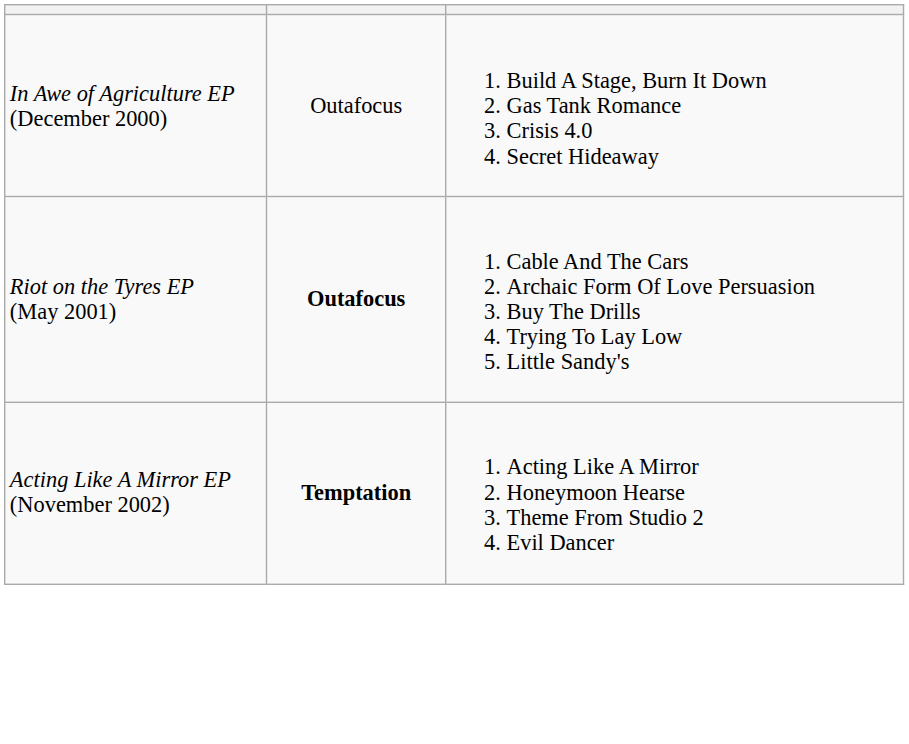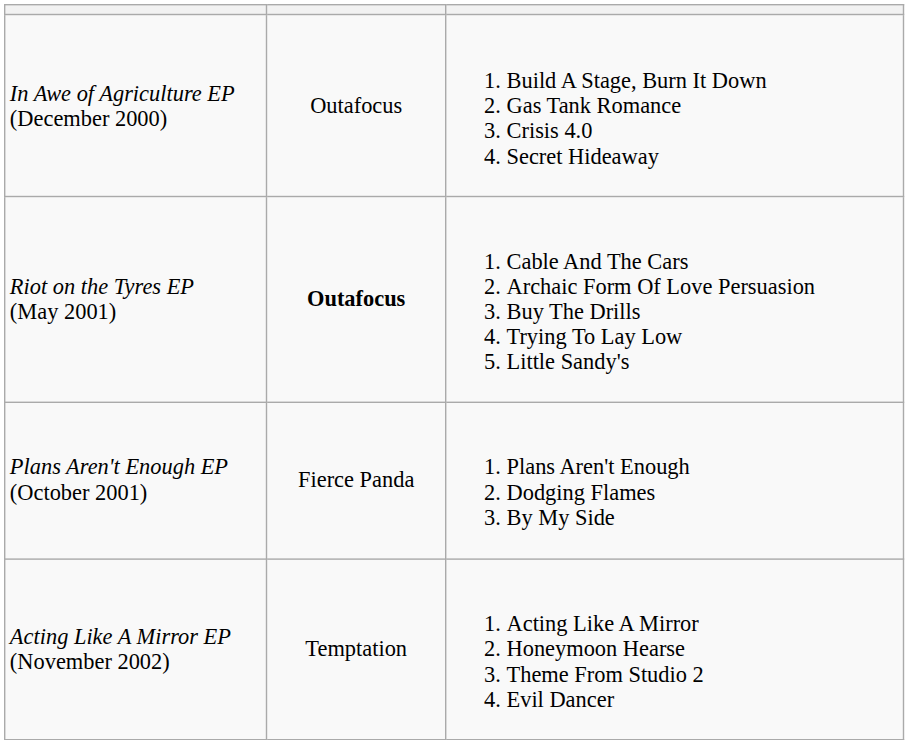+ row: Plans Aren't Enough EP (October 2001) | Fierce Panda | Plans Aren't Enough Dodging Flames By My Side
Acting Like A Mirror EP (November 2002) | column 2: bold -> normal
